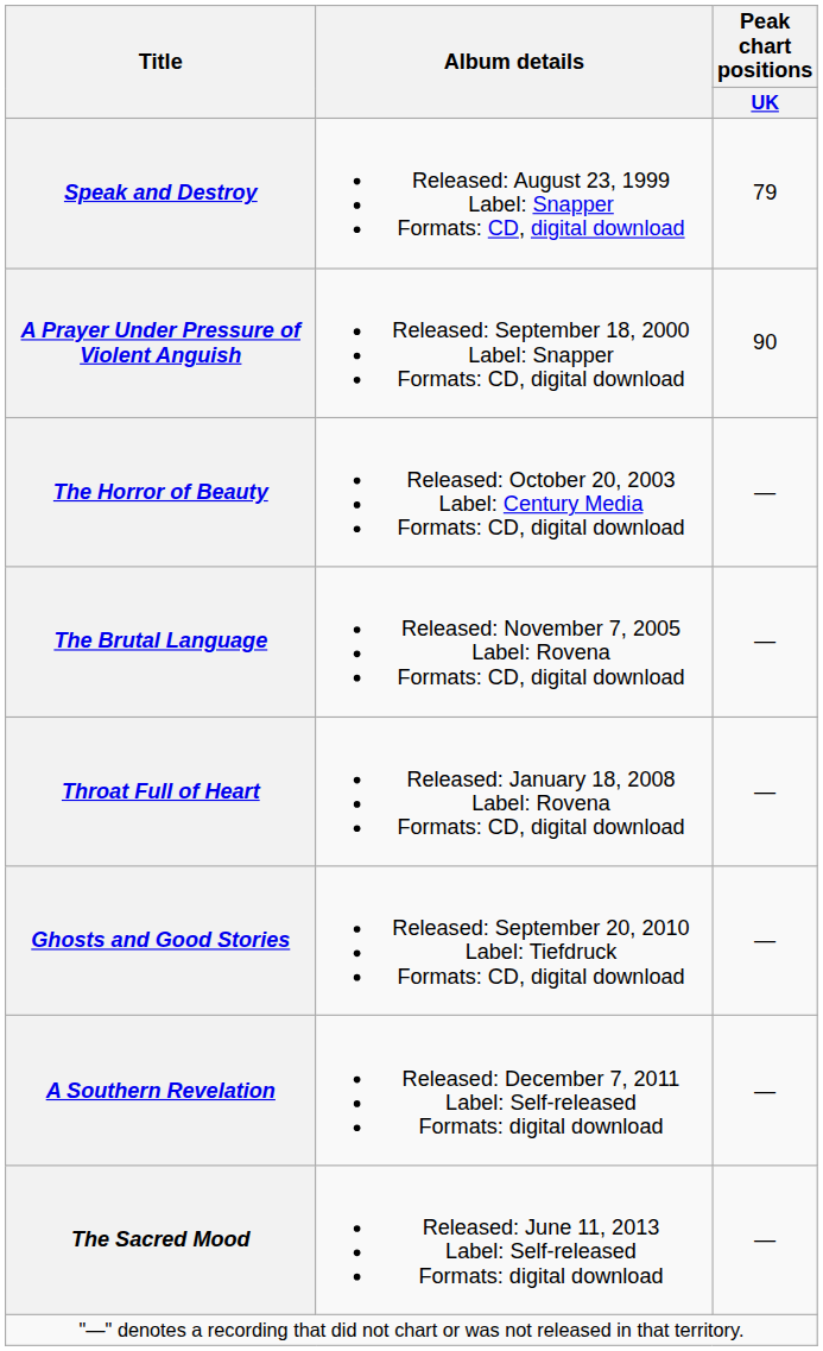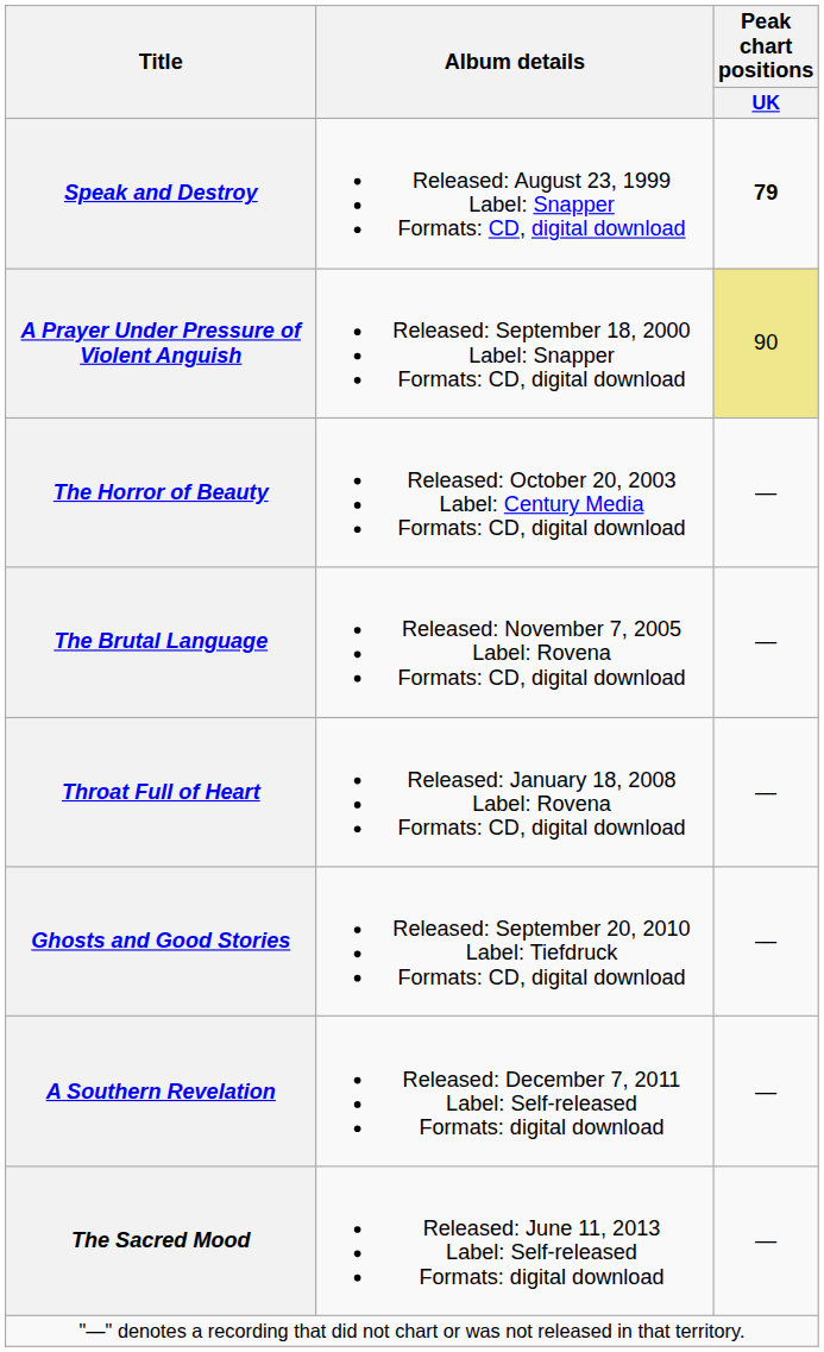Speak and Destroy | Peak chart positions / UK: normal -> bold
A Prayer Under Pressure of Violent Anguish | Peak chart positions / UK: no background -> khaki background
